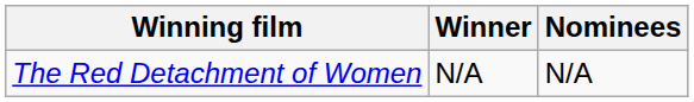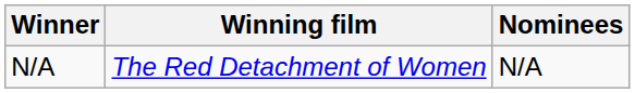columns swapped: Winner <-> Winning film
